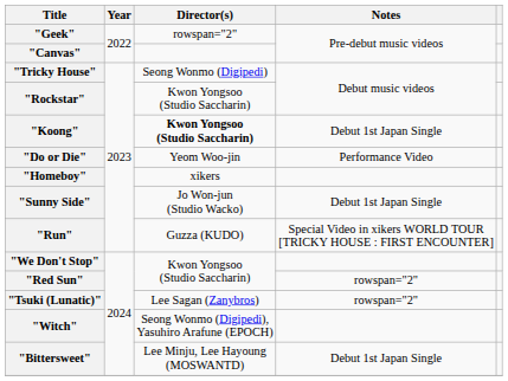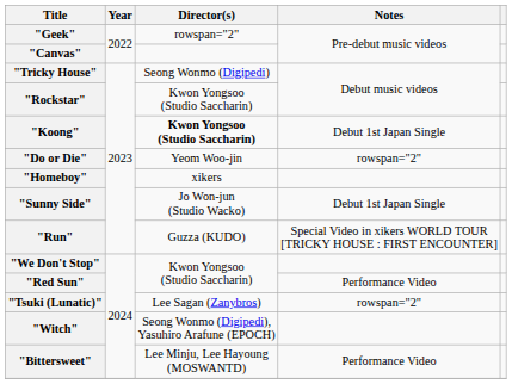"Do or Die" | Notes: Performance Video -> rowspan="2"
"Red Sun" | Notes: rowspan="2" -> Performance Video
"Bittersweet" | Notes: Debut 1st Japan Single -> Performance Video
